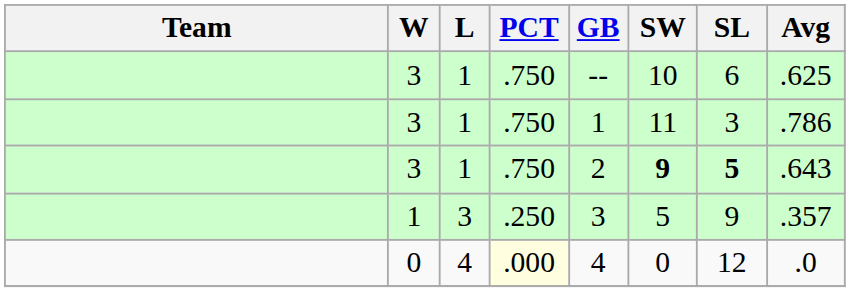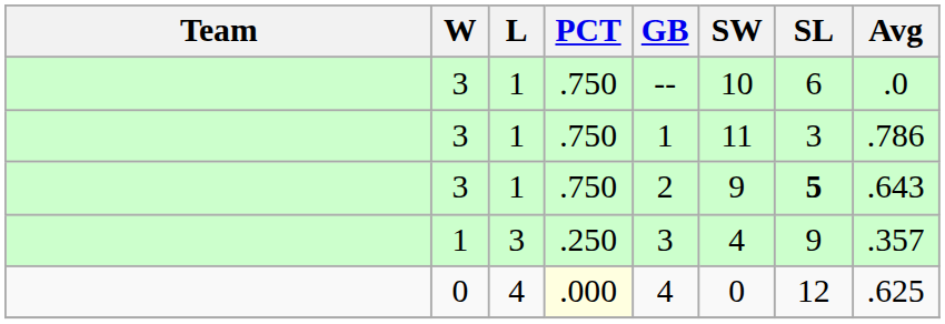row 2 | Avg: .625 -> .0
row 4 | SW: bold -> normal
row 5 | SW: 5 -> 4
row 6 | Avg: .0 -> .625
